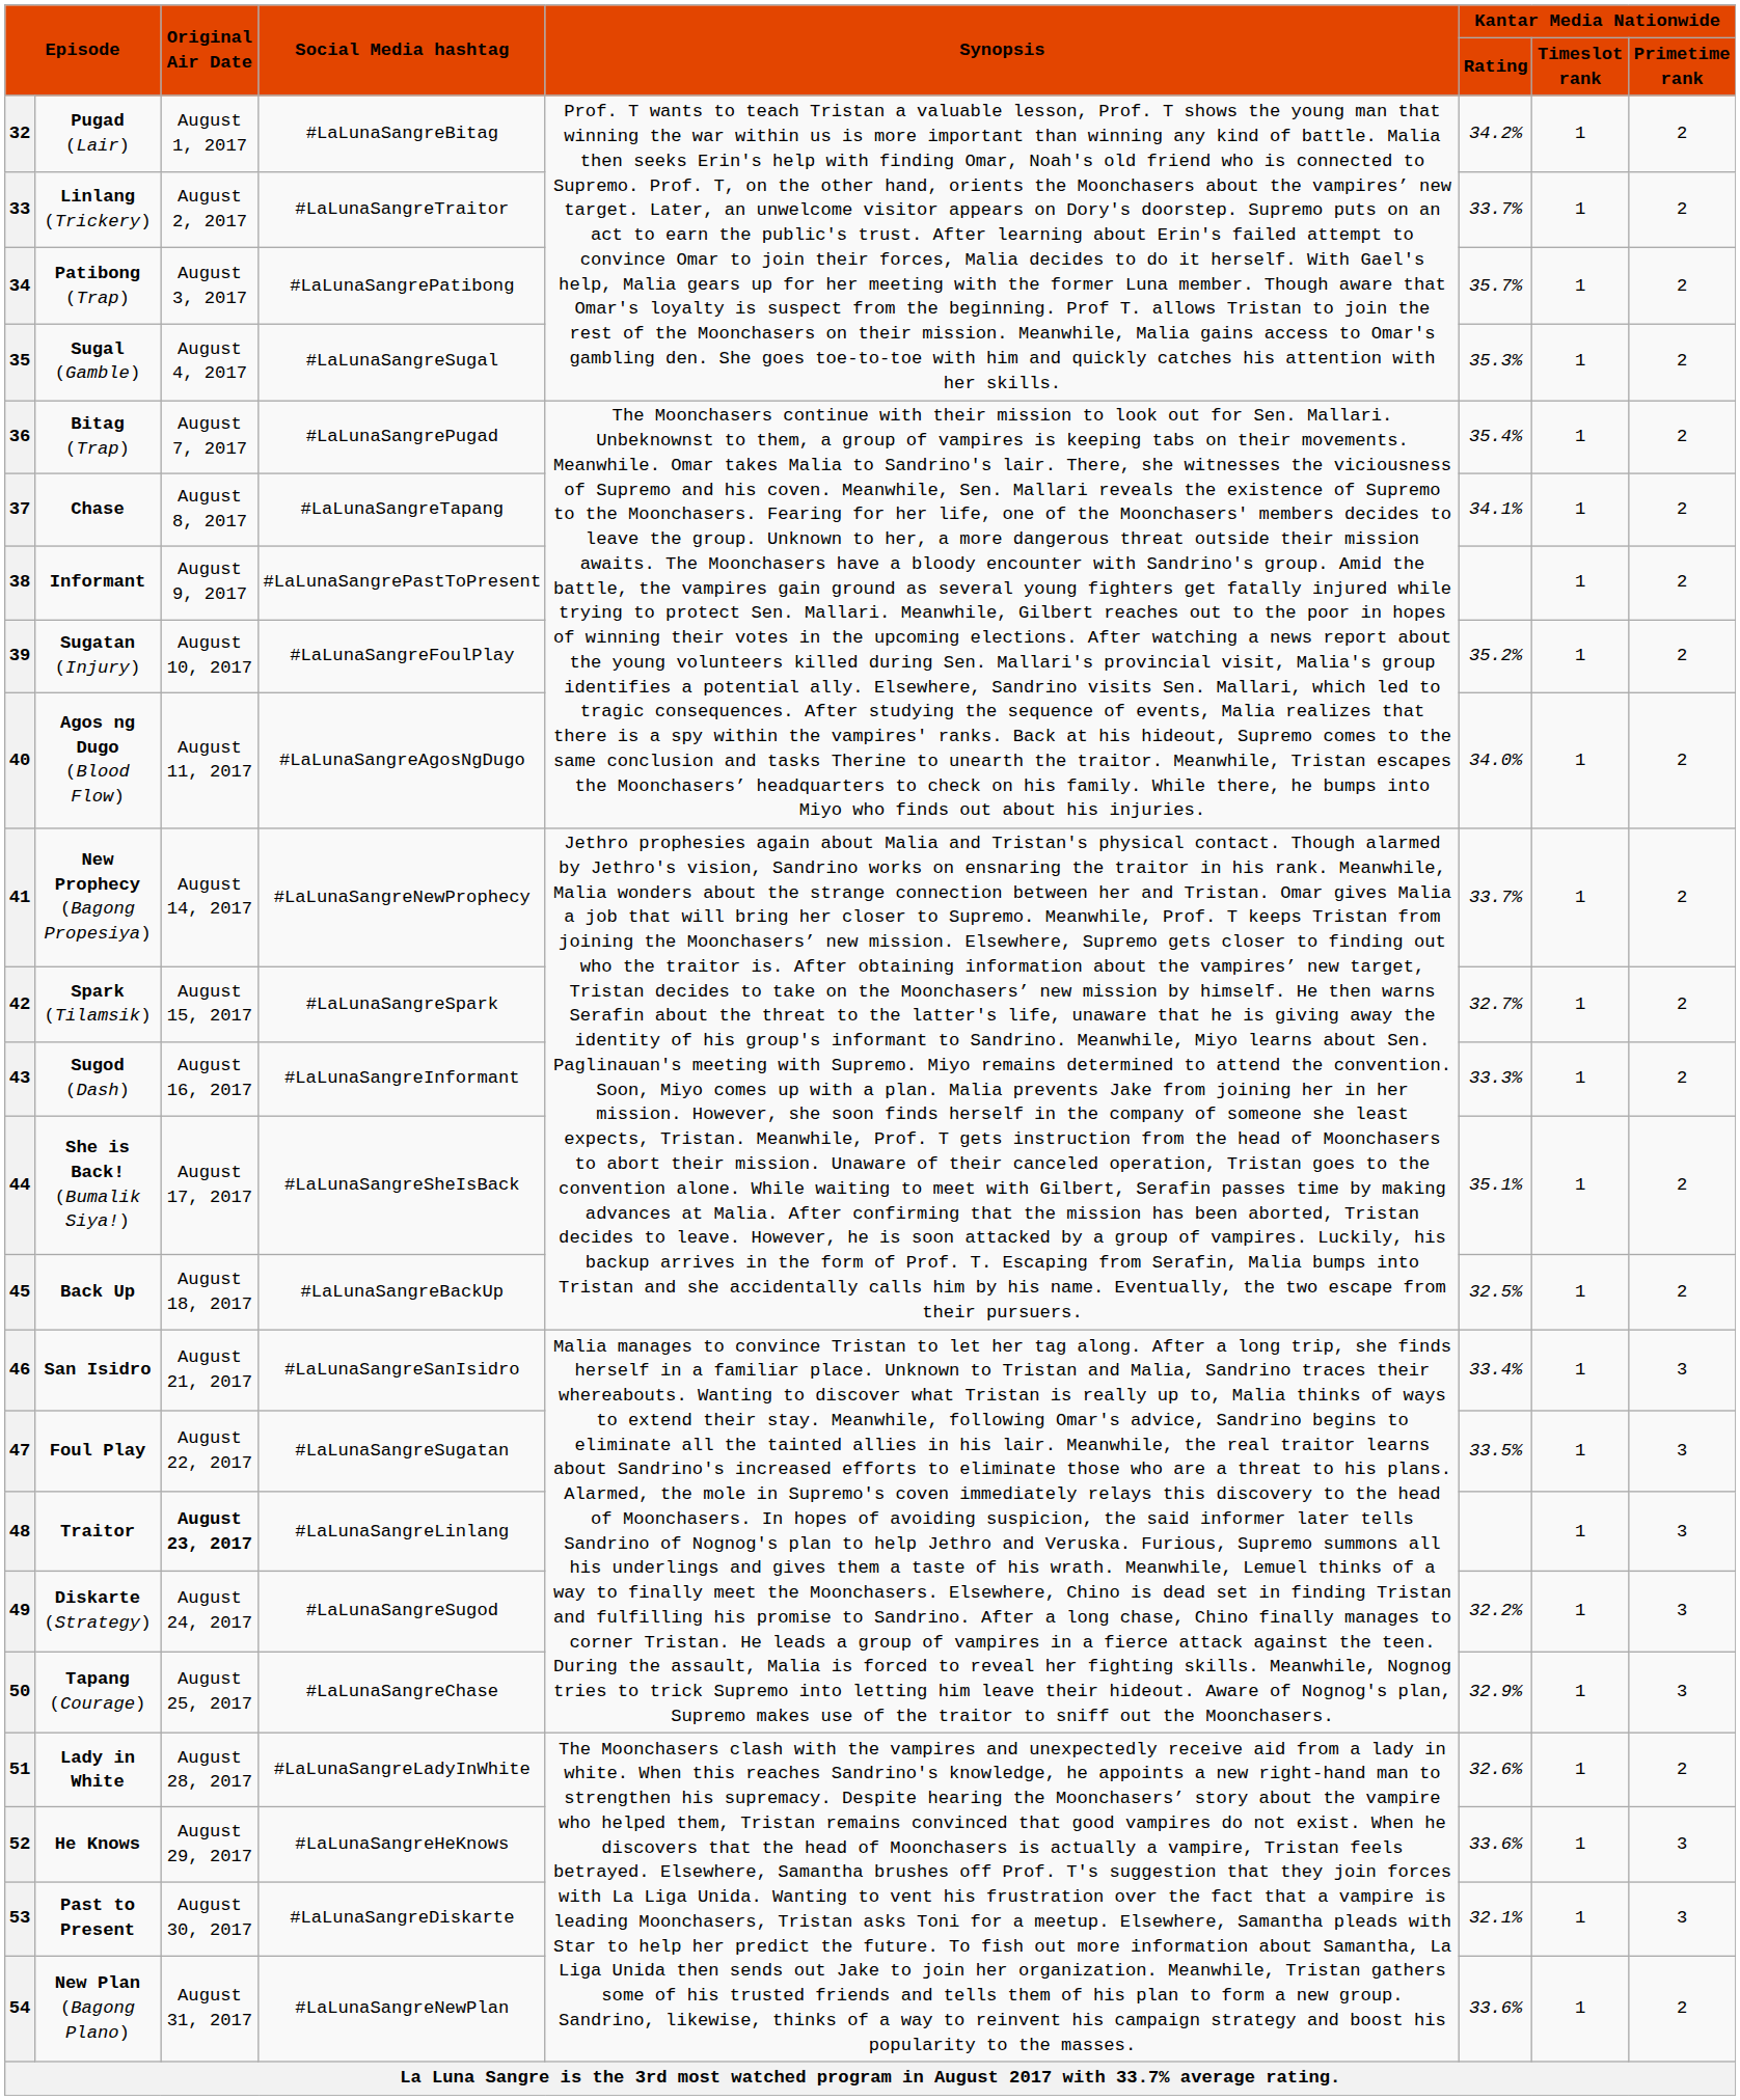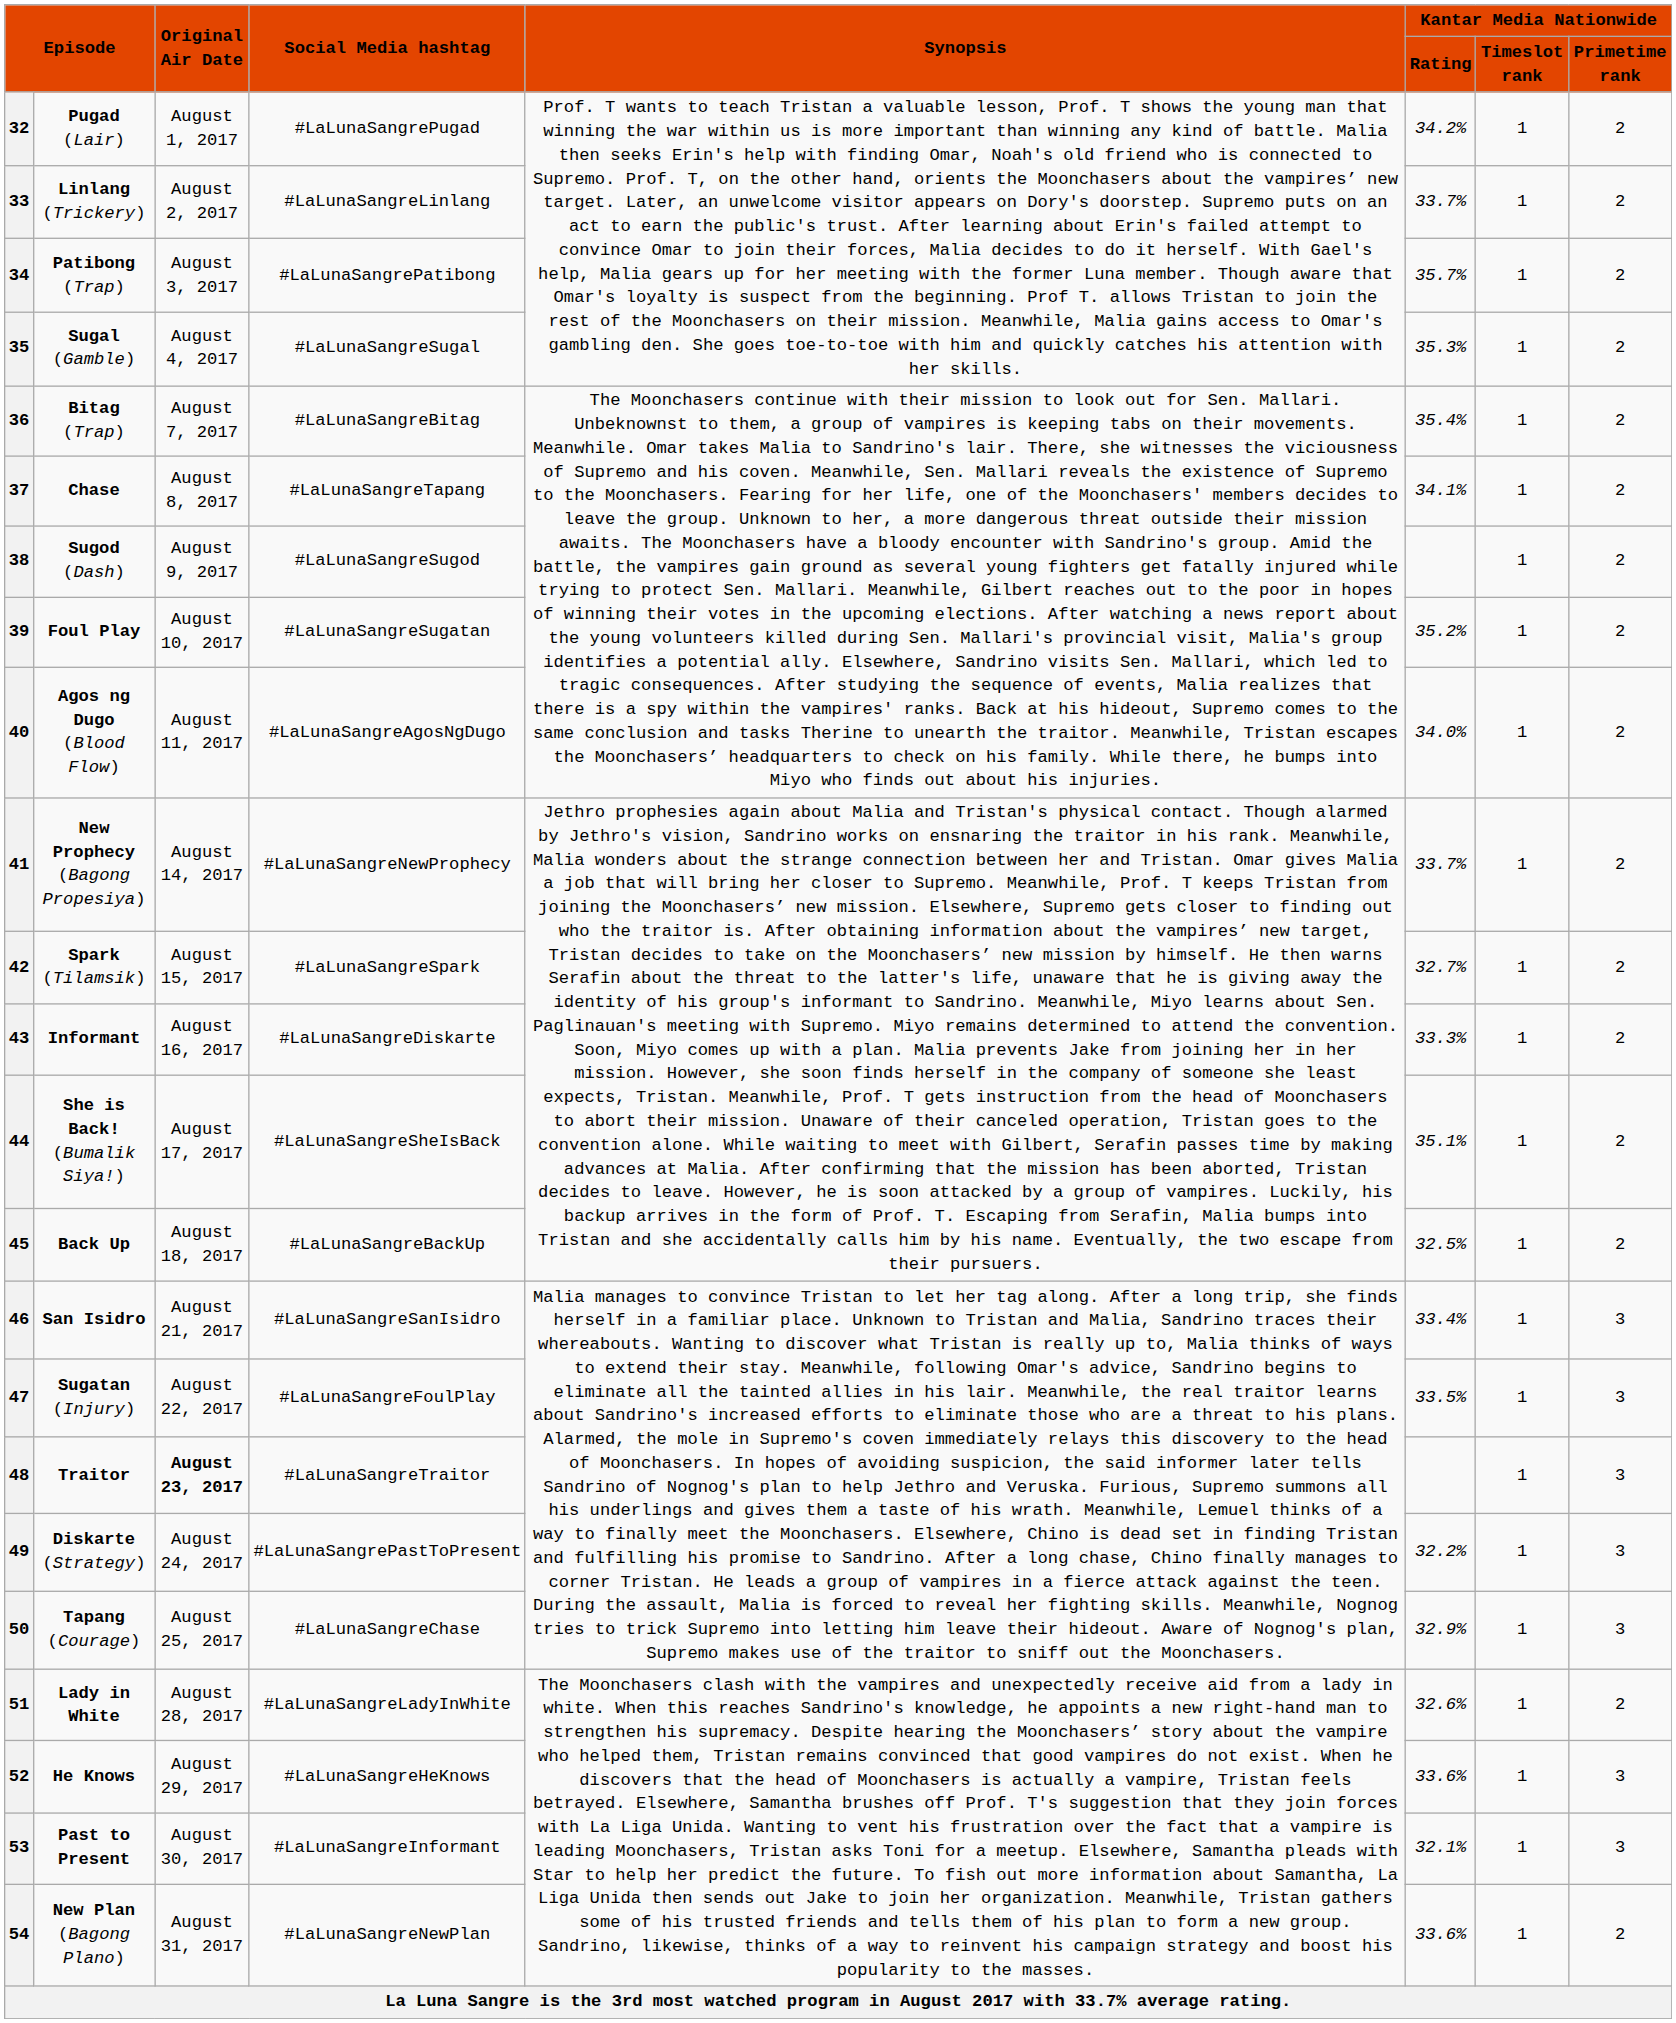32 | Social Media hashtag: #LaLunaSangreBitag -> #LaLunaSangrePugad
33 | Social Media hashtag: #LaLunaSangreTraitor -> #LaLunaSangreLinlang
36 | Social Media hashtag: #LaLunaSangrePugad -> #LaLunaSangreBitag
38 | column 2: Informant -> Sugod (Dash)
38 | Social Media hashtag: #LaLunaSangrePastToPresent -> #LaLunaSangreSugod
39 | column 2: Sugatan (Injury) -> Foul Play
39 | Social Media hashtag: #LaLunaSangreFoulPlay -> #LaLunaSangreSugatan
43 | column 2: Sugod (Dash) -> Informant
43 | Social Media hashtag: #LaLunaSangreInformant -> #LaLunaSangreDiskarte
47 | column 2: Foul Play -> Sugatan (Injury)
47 | Social Media hashtag: #LaLunaSangreSugatan -> #LaLunaSangreFoulPlay
48 | Social Media hashtag: #LaLunaSangreLinlang -> #LaLunaSangreTraitor
49 | Social Media hashtag: #LaLunaSangreSugod -> #LaLunaSangrePastToPresent
53 | Social Media hashtag: #LaLunaSangreDiskarte -> #LaLunaSangreInformant
